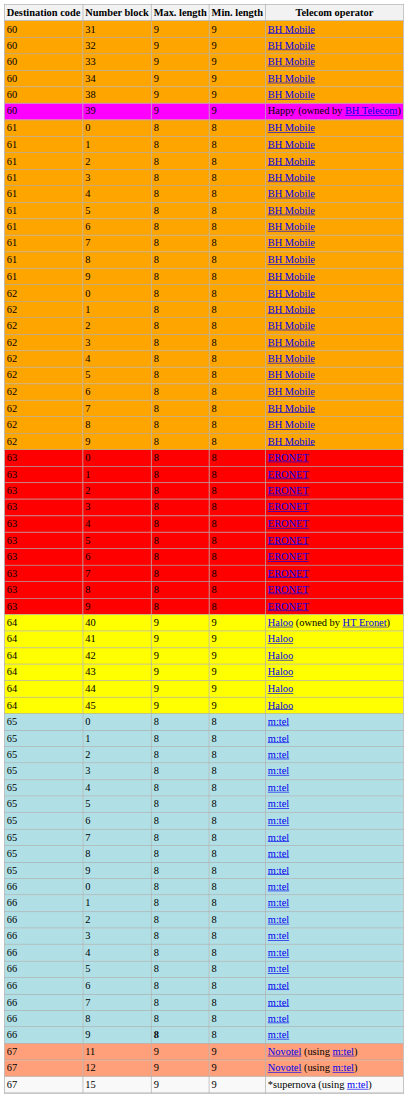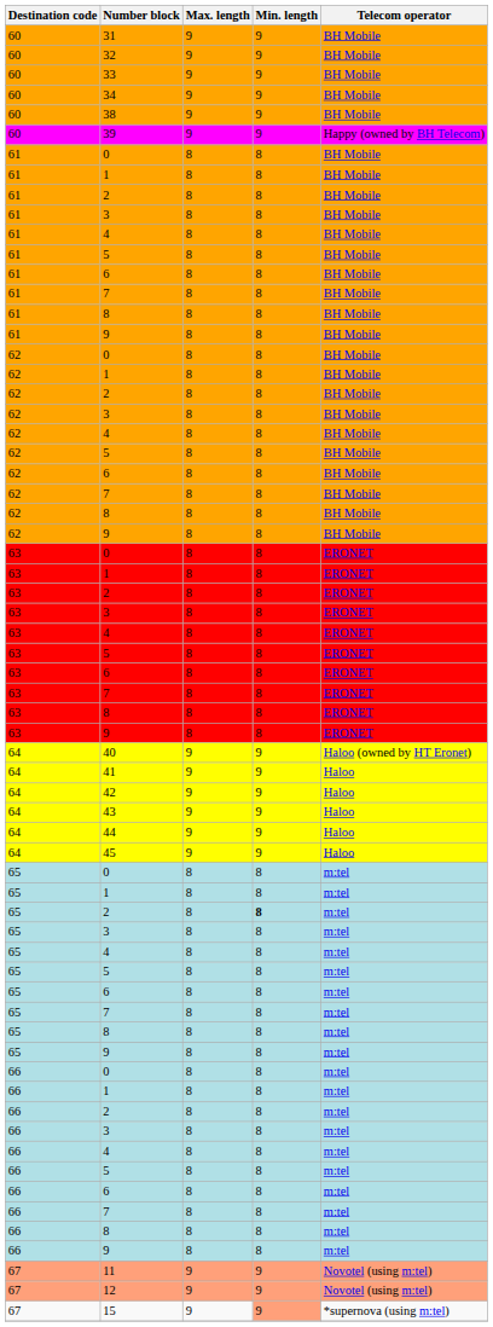65 / 2 | Min. length: normal -> bold
66 / 9 | Max. length: bold -> normal
15 | Min. length: no background -> lightsalmon background
